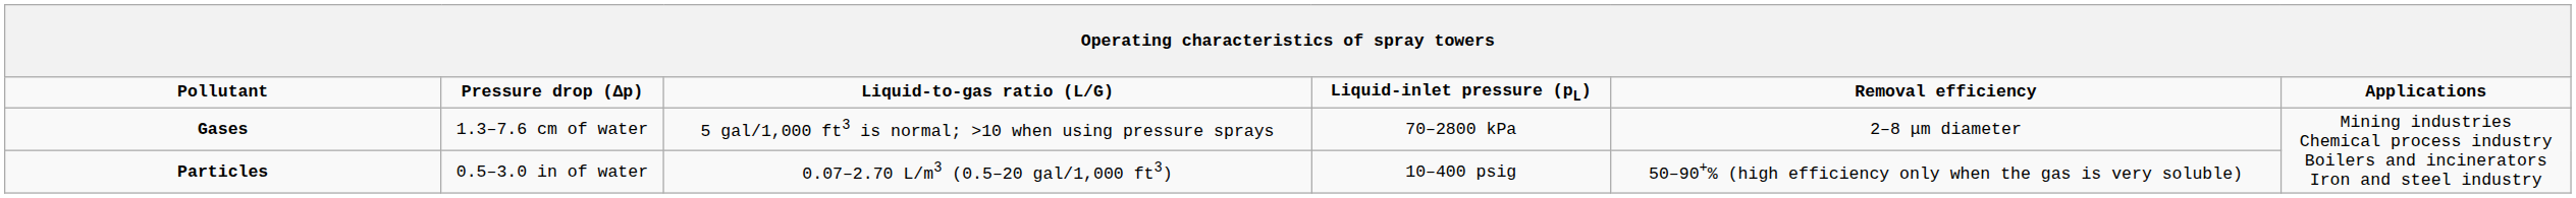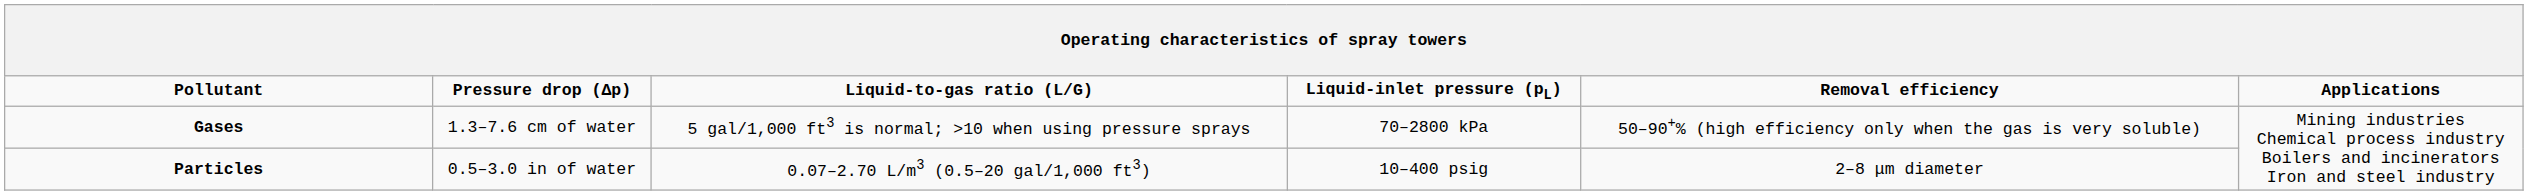Gases | Removal efficiency: 2–8 μm diameter -> 50–90+% (high efficiency only when the gas is very soluble)
Particles | Removal efficiency: 50–90+% (high efficiency only when the gas is very soluble) -> 2–8 μm diameter
